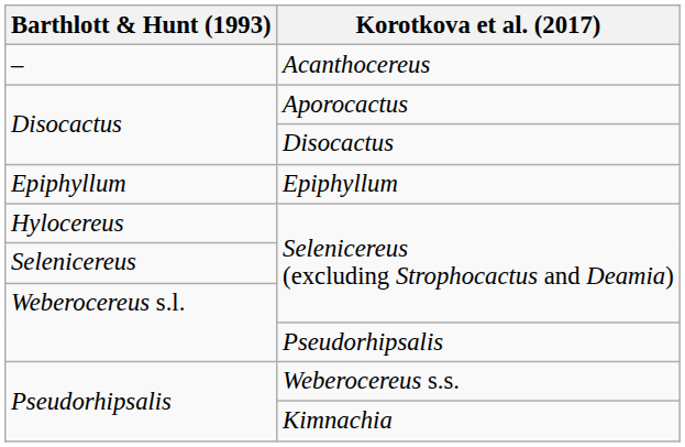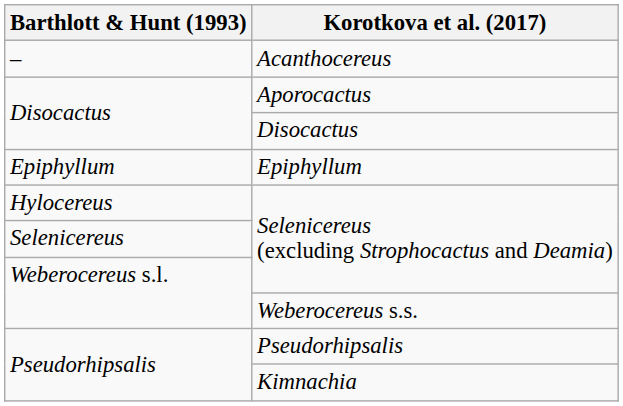row 9 | Korotkova et al. (2017): Pseudorhipsalis -> Weberocereus s.s.
row 10 | Korotkova et al. (2017): Weberocereus s.s. -> Pseudorhipsalis
